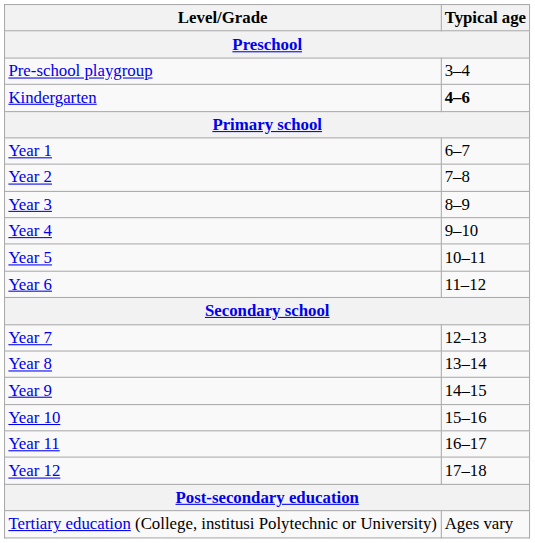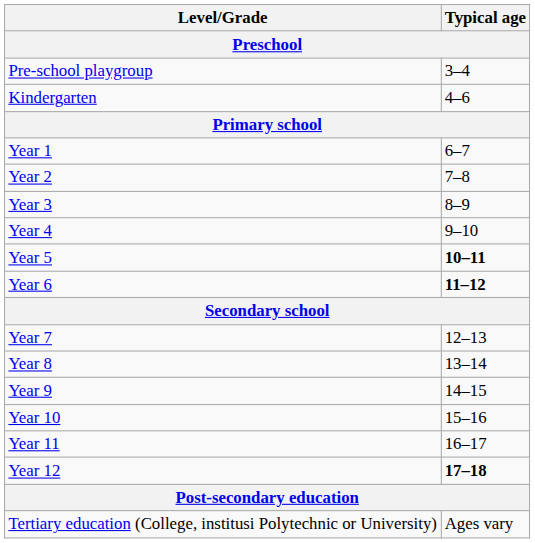Kindergarten | Typical age: bold -> normal
Year 5 | Typical age: normal -> bold
Year 6 | Typical age: normal -> bold
Year 12 | Typical age: normal -> bold
